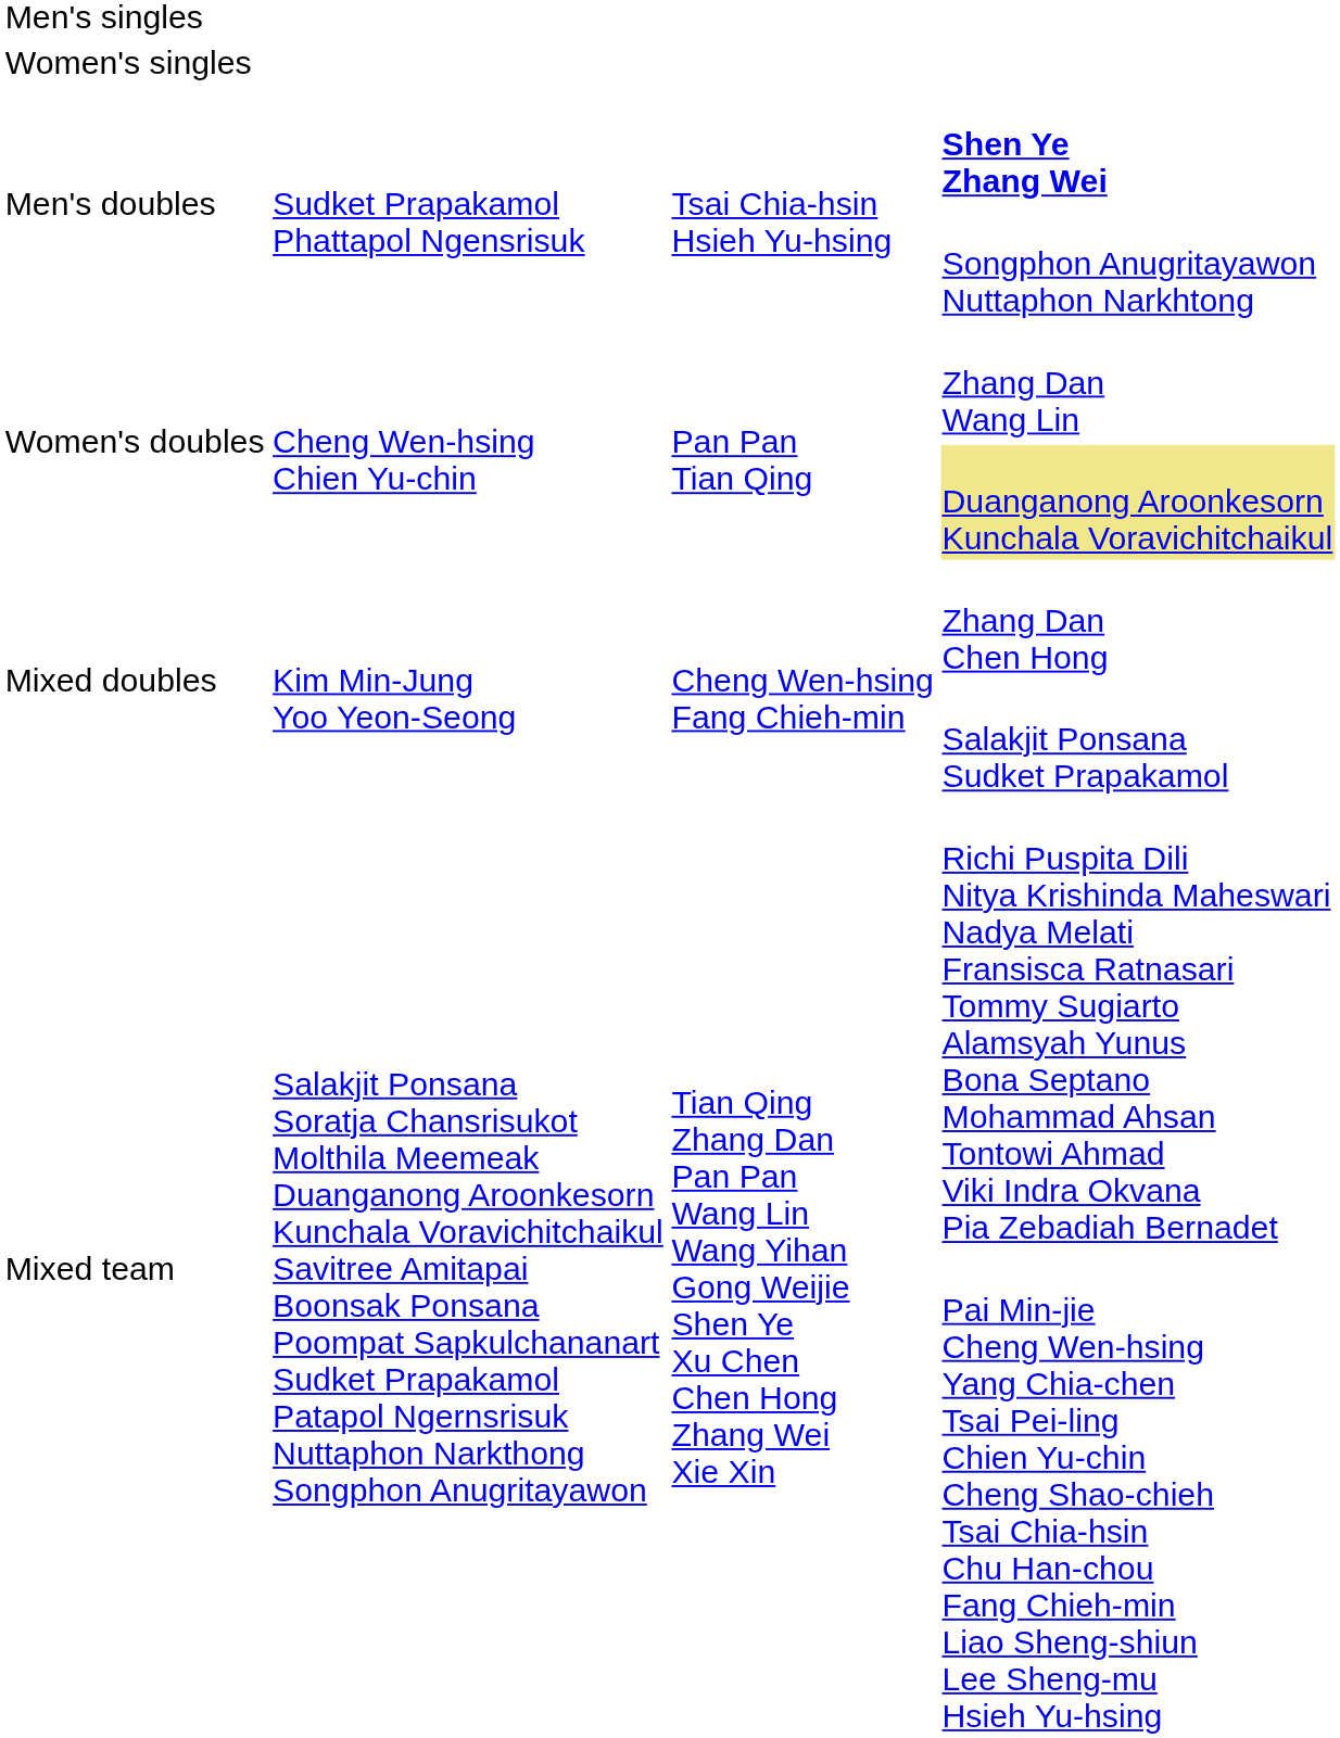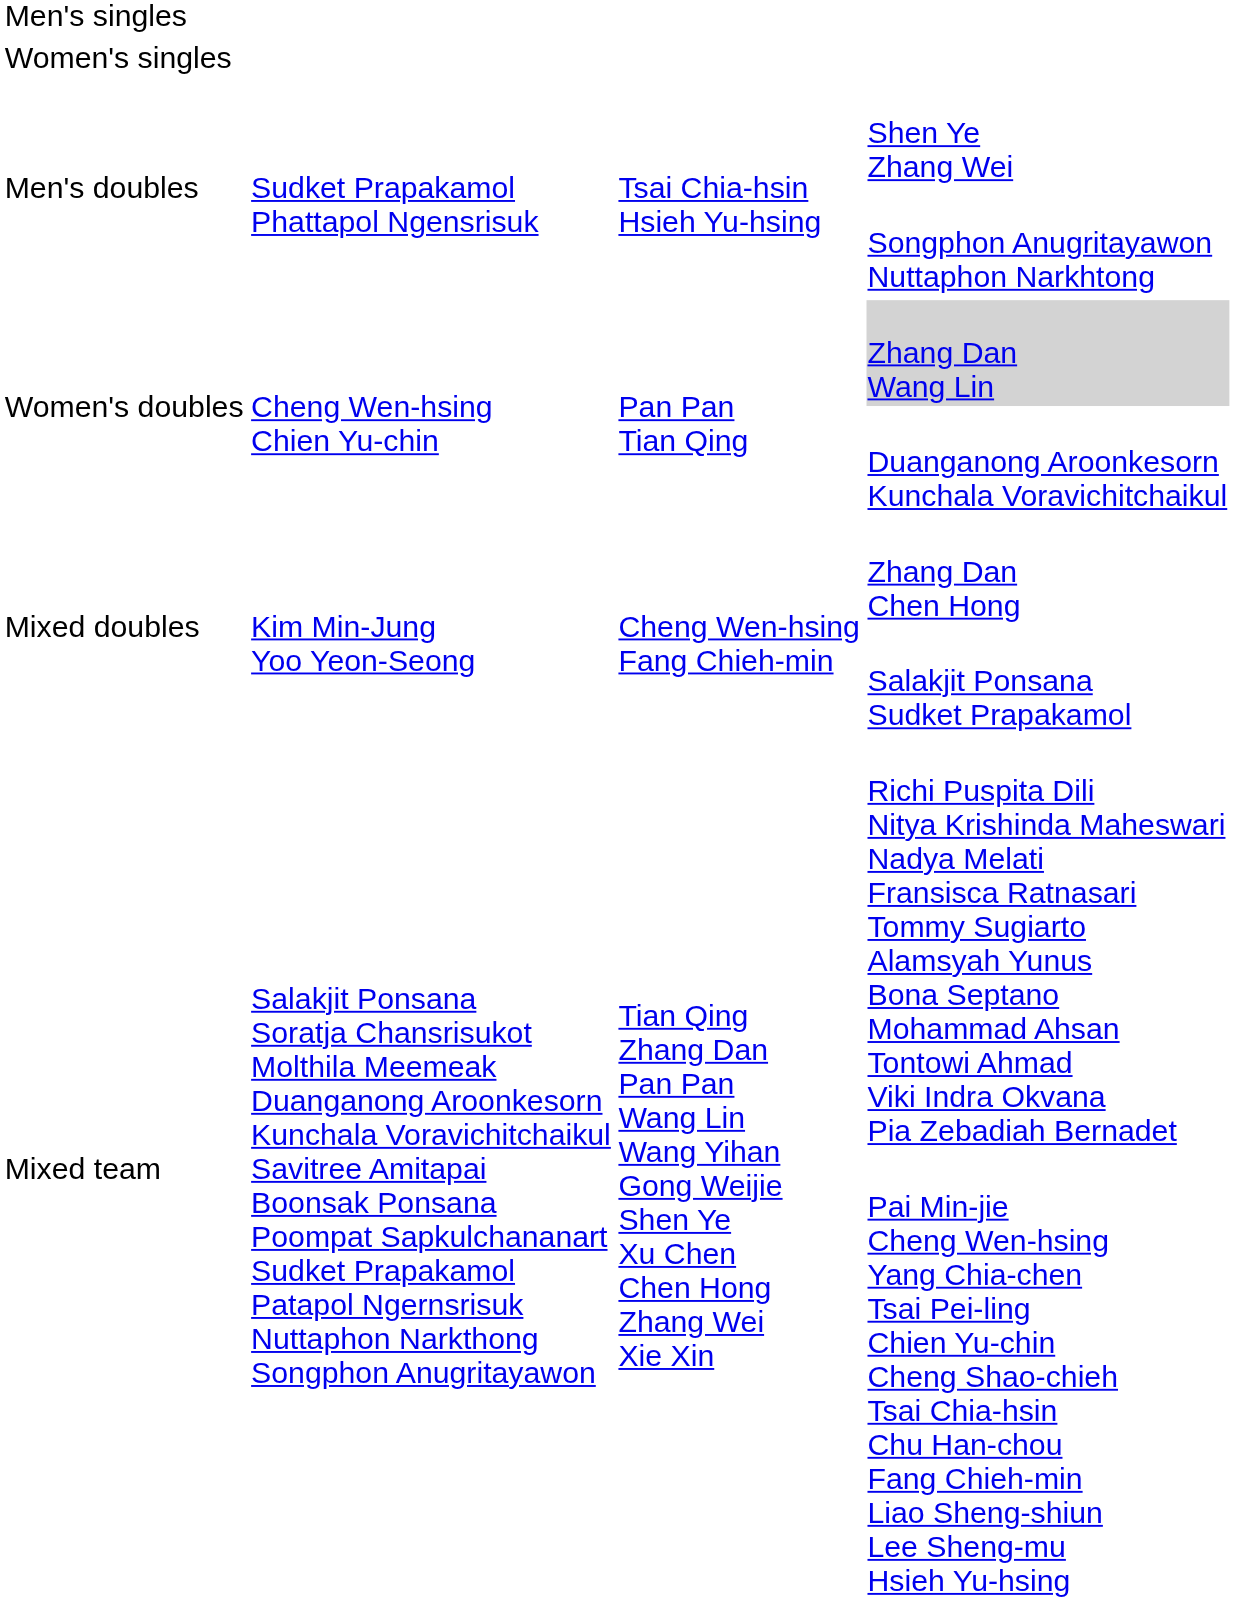Shen Ye Zhang Wei | column 4: bold -> normal
Zhang Dan Wang Lin | column 4: no background -> lightgrey background
Duanganong Aroonkesorn Kunchala Voravichitchaikul | column 4: khaki background -> no background
